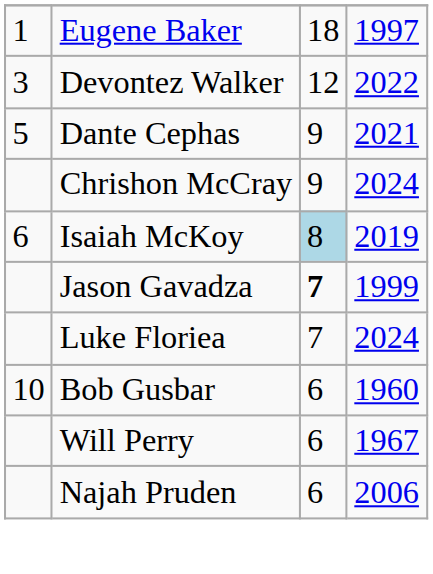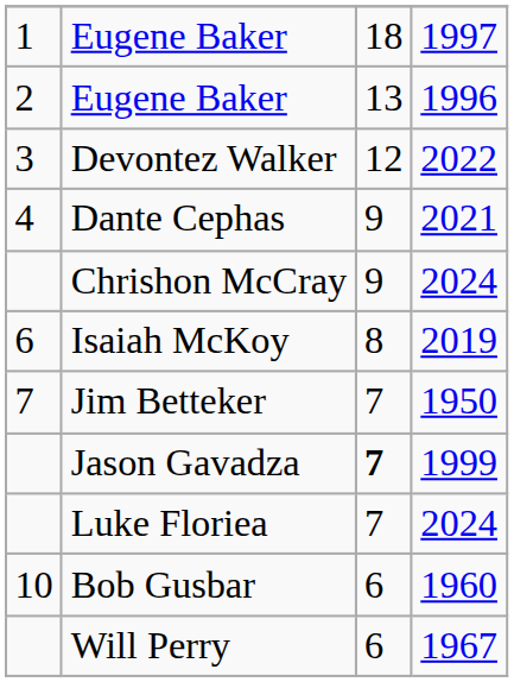+ row: 2 | Eugene Baker | 13 | 1996
Dante Cephas | column 1: 5 -> 4
Isaiah McKoy | column 3: lightblue background -> no background
+ row: 7 | Jim Betteker | 7 | 1950
- row: Najah Pruden | 6 | 2006
